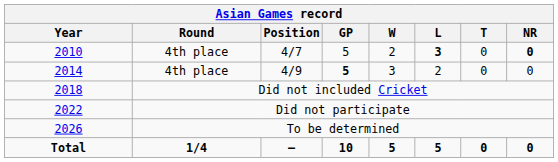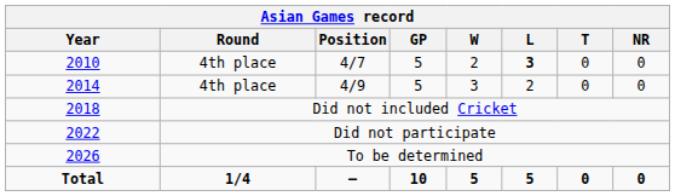4/7 | NR: bold -> normal
4/9 | GP: bold -> normal
